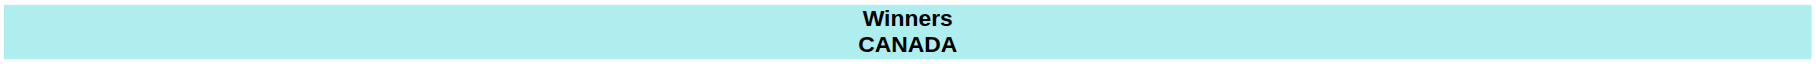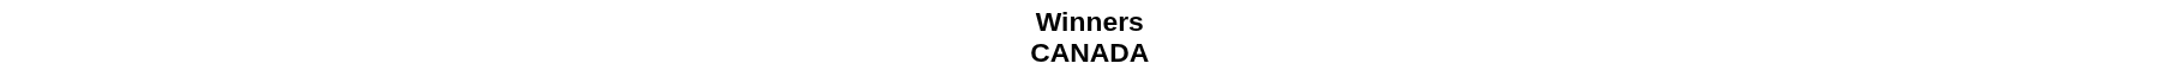row 1 | column 1: paleturquoise background -> no background
